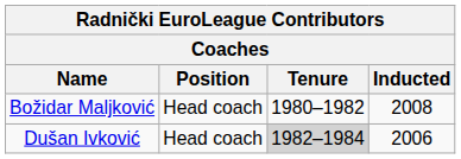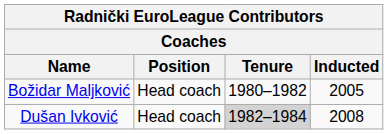Božidar Maljković | Inducted: 2008 -> 2005
Dušan Ivković | Inducted: 2006 -> 2008
